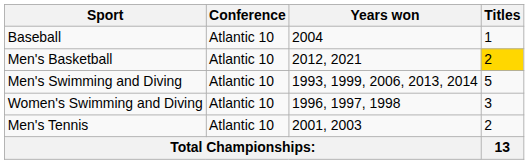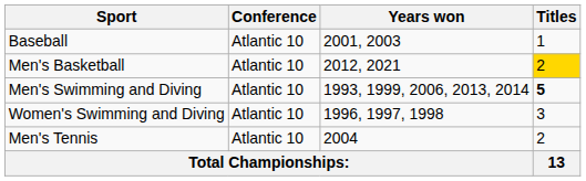Baseball | Years won: 2004 -> 2001, 2003
Men's Swimming and Diving | Titles: normal -> bold
Men's Tennis | Years won: 2001, 2003 -> 2004
